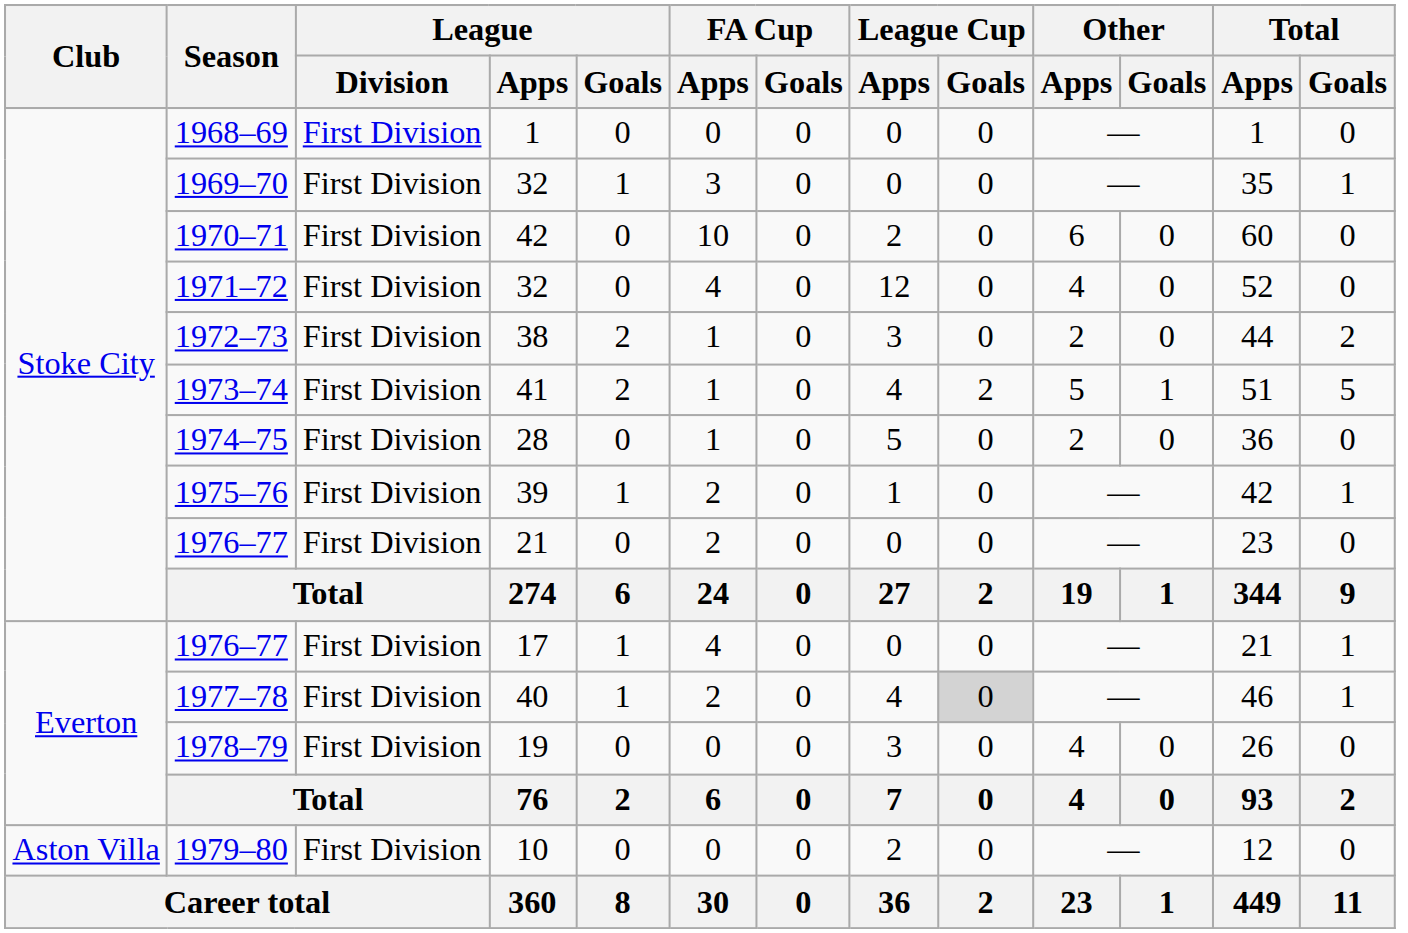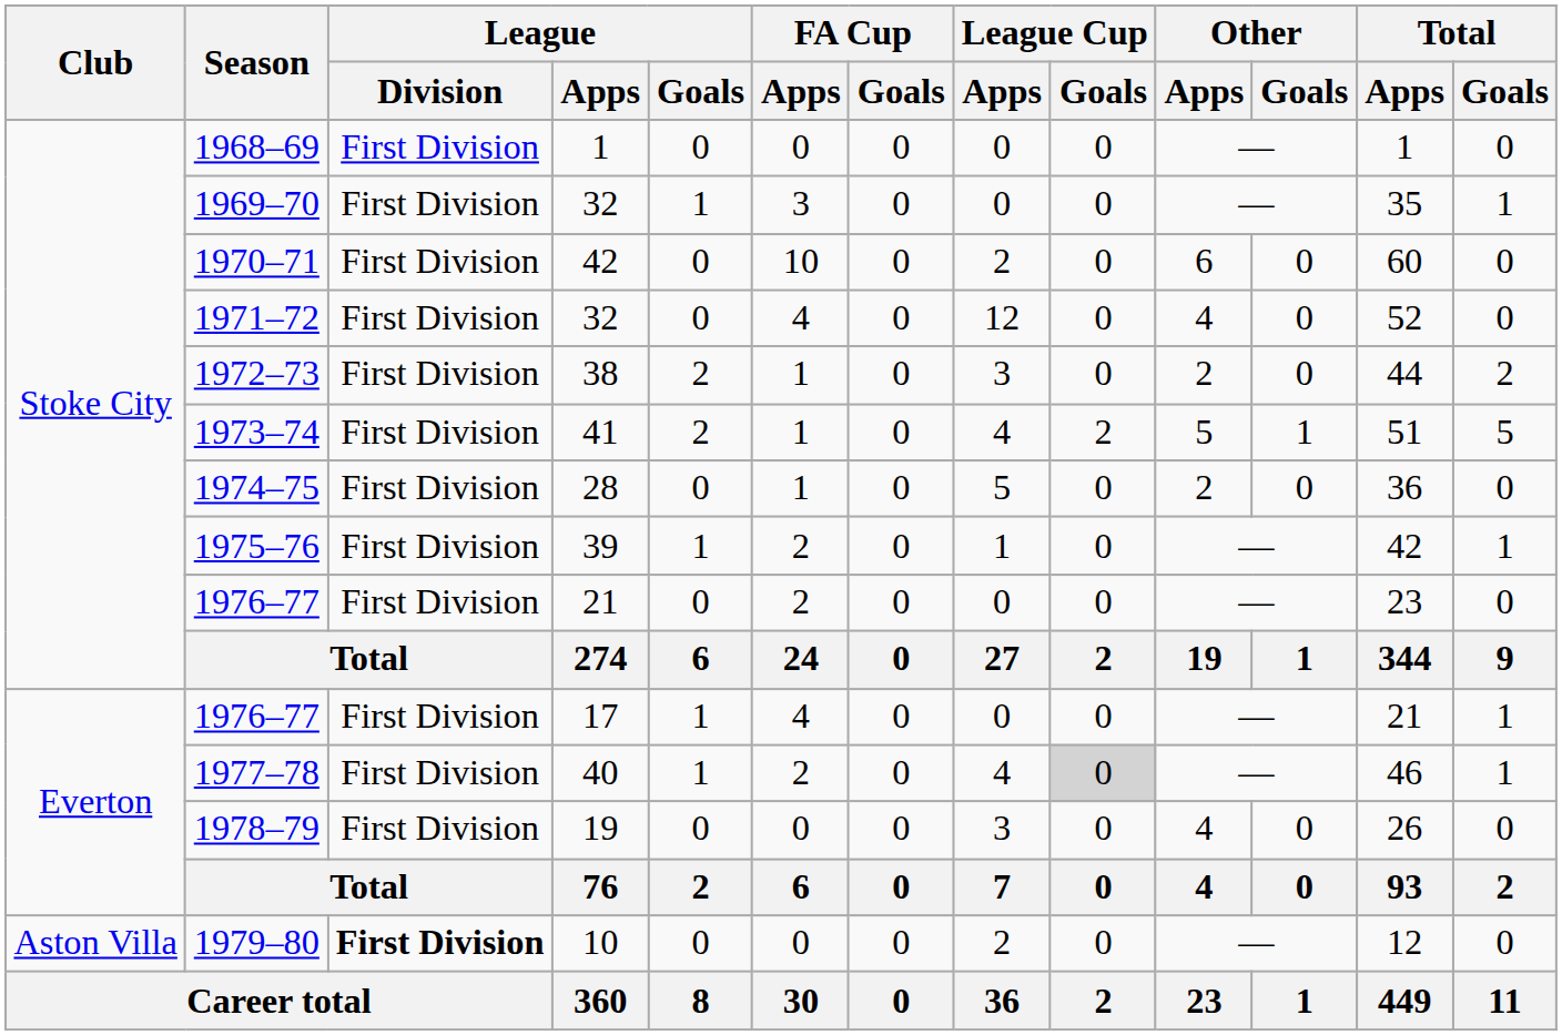1979–80 | League / Division: normal -> bold
